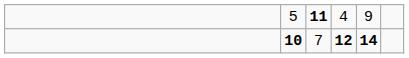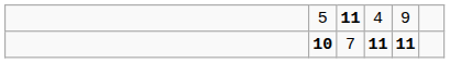row 2 | column 4: 12 -> 11
row 2 | column 5: 14 -> 11
